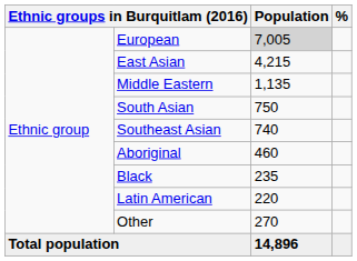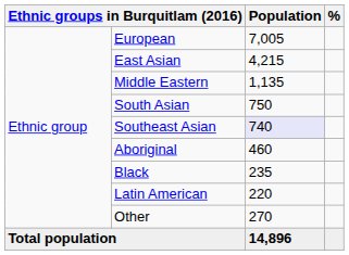European | Population: lightgrey background -> no background
Southeast Asian | Population: no background -> lavender background
